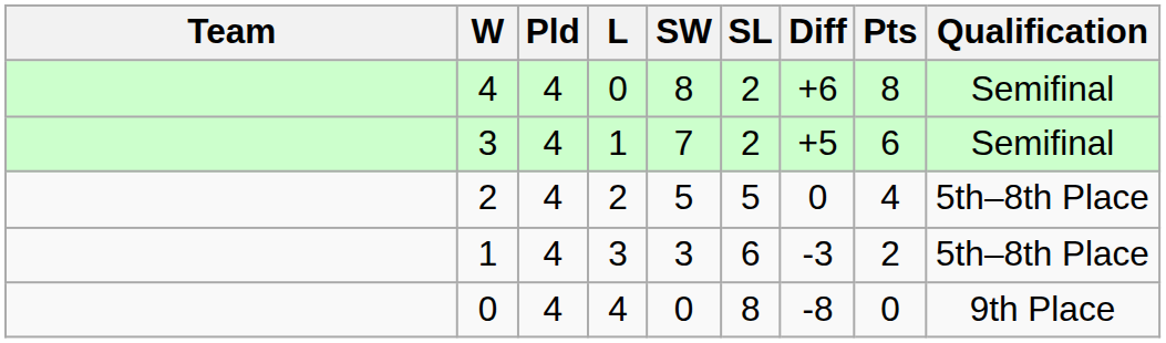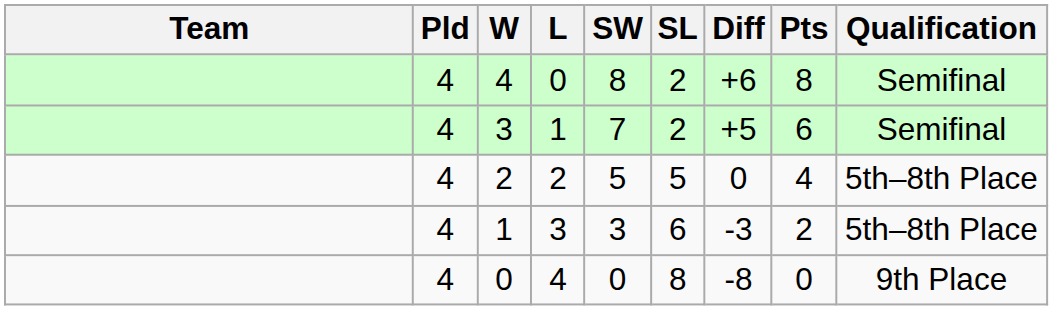columns swapped: Pld <-> W
